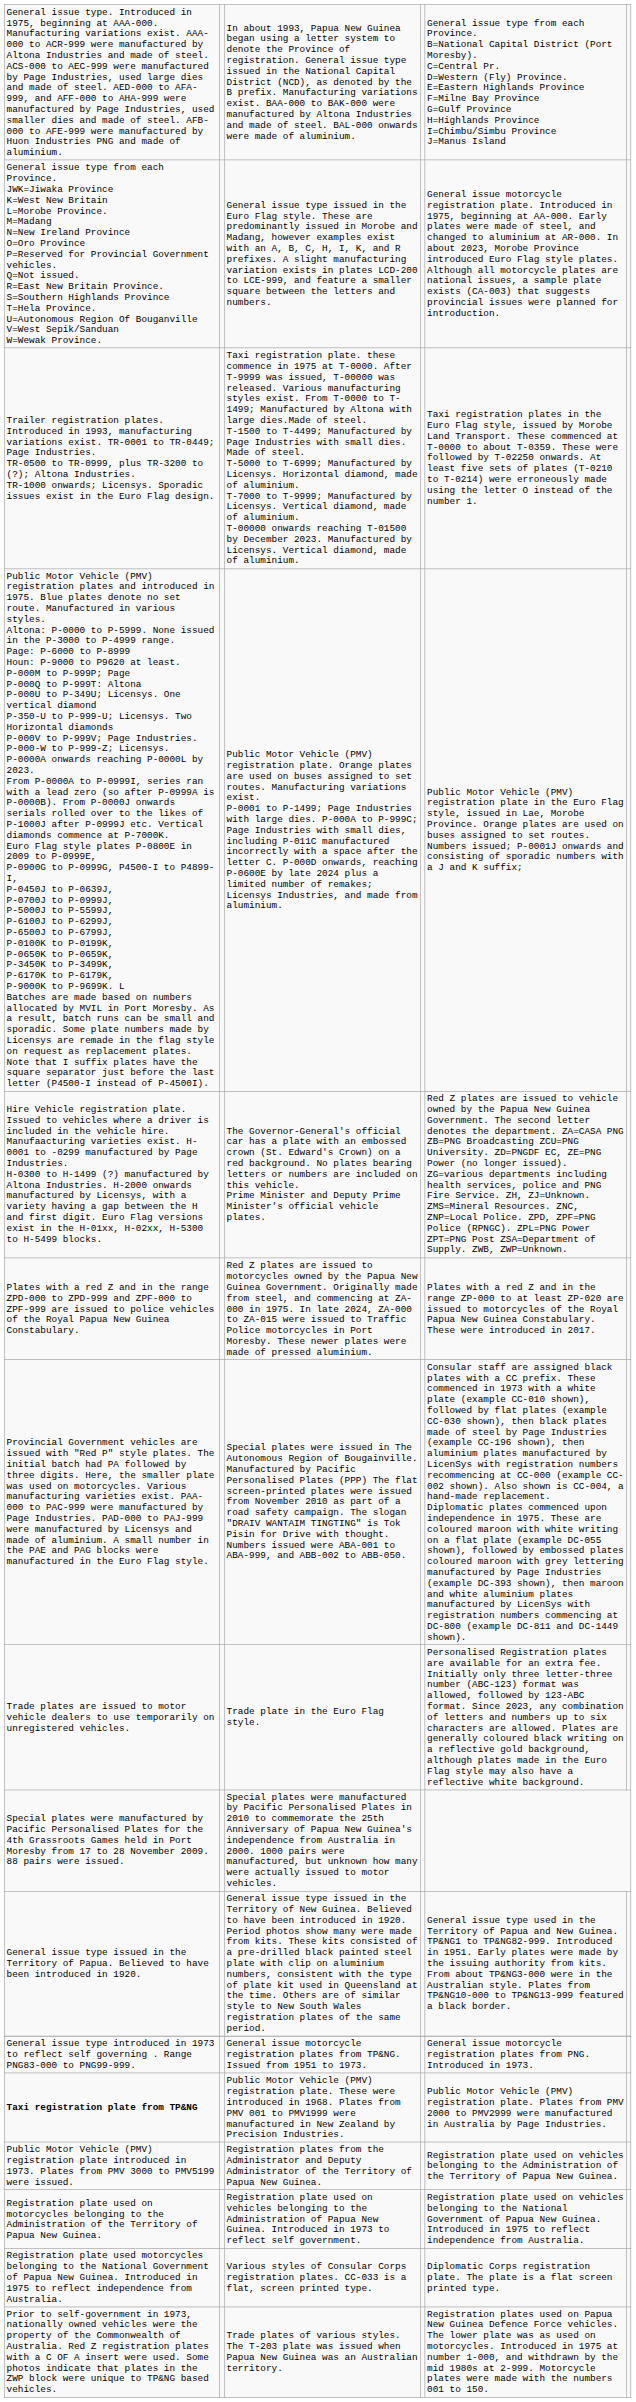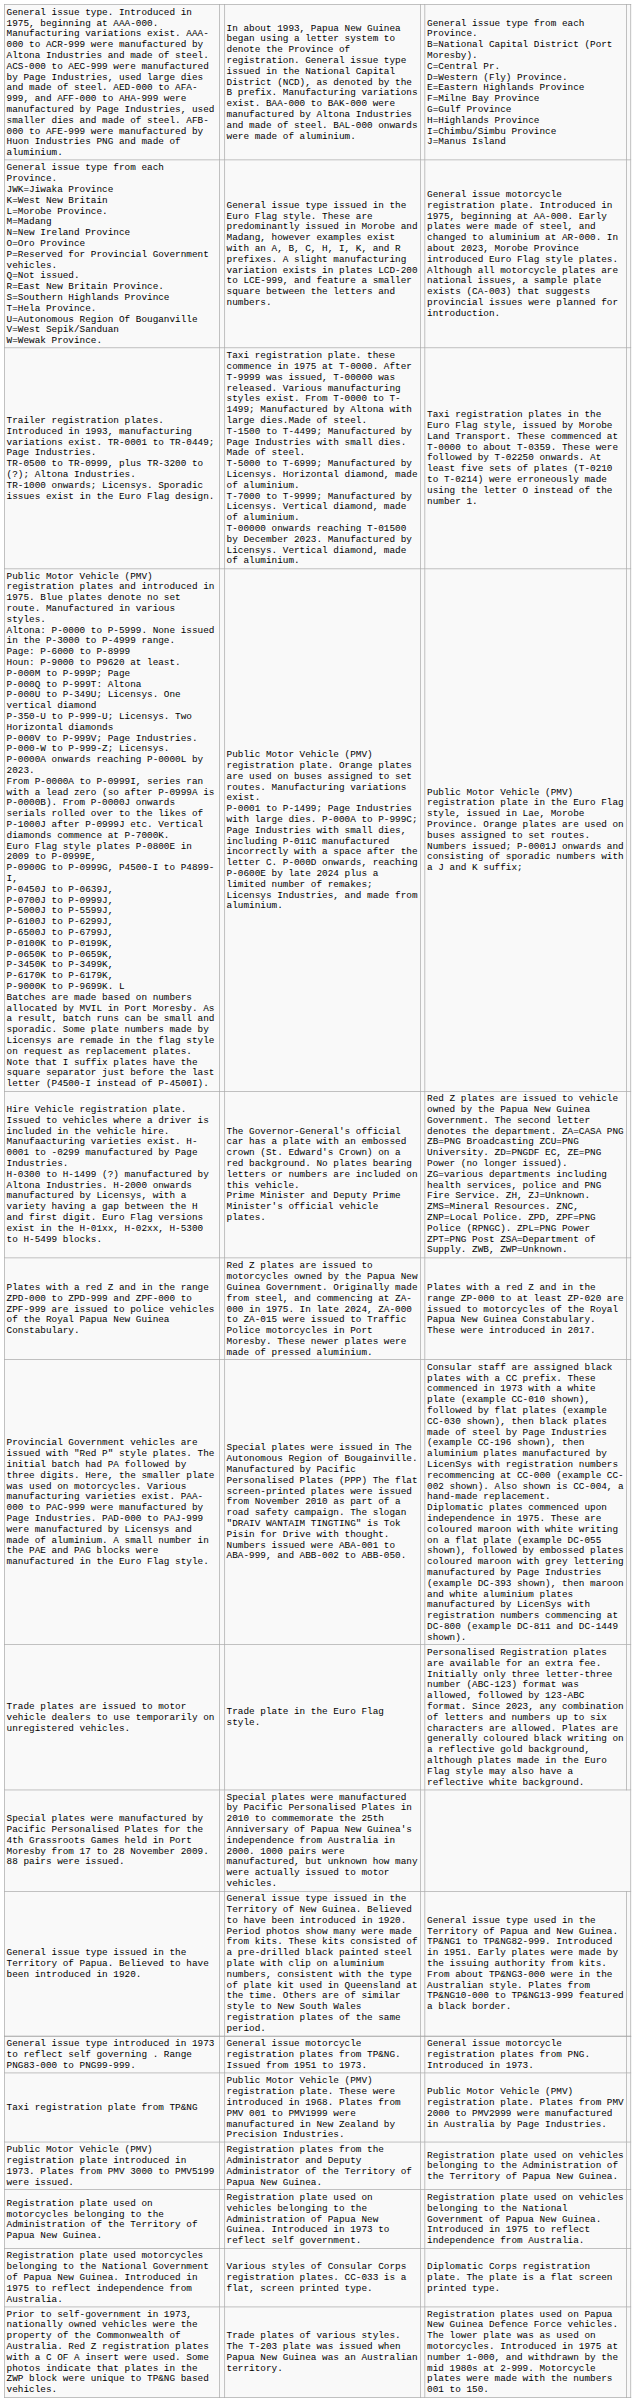Taxi registration plate from TP&NG | column 1: bold -> normal
